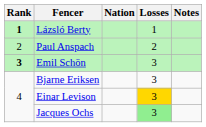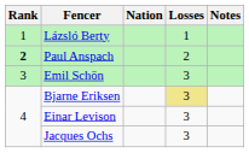Lázsló Berty | Rank: bold -> normal
Paul Anspach | Rank: normal -> bold
Emil Schön | Rank: bold -> normal
Bjarne Eriksen | Losses: no background -> khaki background
Einar Levison | Losses: gold background -> no background
Jacques Ochs | Losses: lightgreen background -> no background
